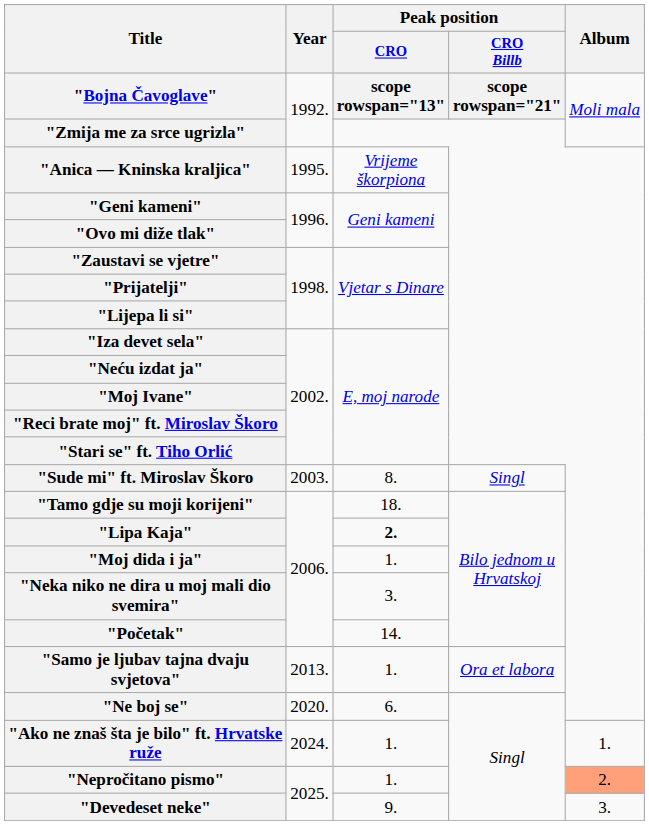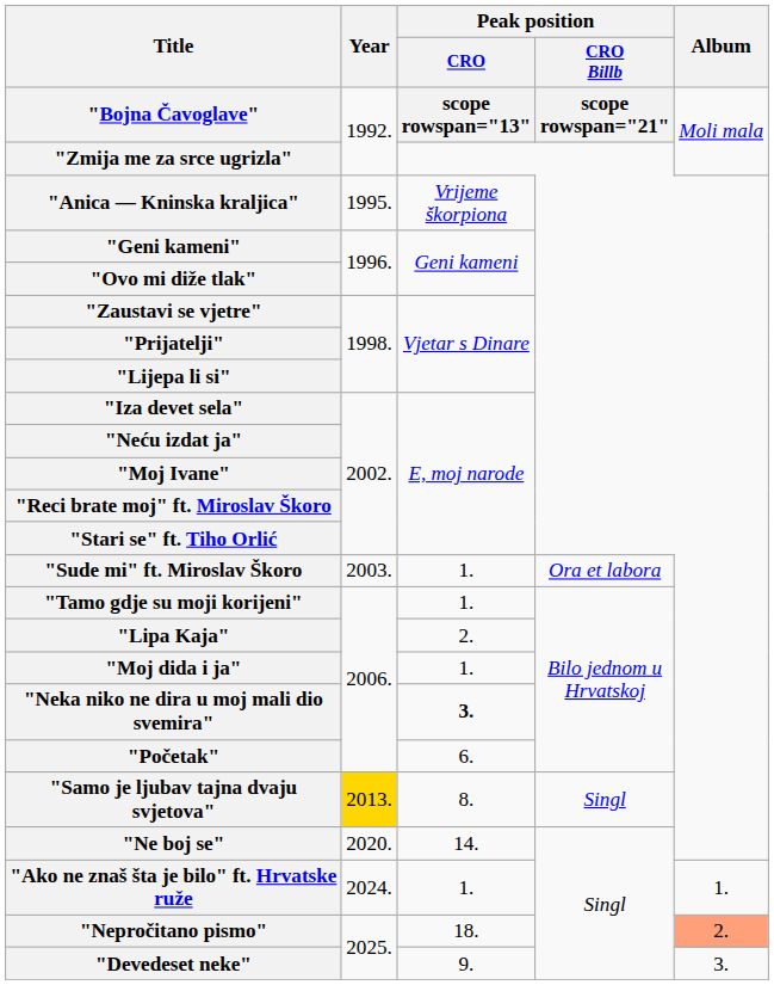"Sude mi" ft. Miroslav Škoro | Peak position / CRO: 8. -> 1.
"Sude mi" ft. Miroslav Škoro | Peak position / CRO Billb: Singl -> Ora et labora
"Tamo gdje su moji korijeni" | Peak position / CRO: 18. -> 1.
"Lipa Kaja" | Peak position / CRO: bold -> normal
"Neka niko ne dira u moj mali dio svemira" | Peak position / CRO: normal -> bold
"Početak" | Peak position / CRO: 14. -> 6.
"Samo je ljubav tajna dvaju svjetova" | Year: no background -> gold background
"Samo je ljubav tajna dvaju svjetova" | Peak position / CRO: 1. -> 8.
"Samo je ljubav tajna dvaju svjetova" | Peak position / CRO Billb: Ora et labora -> Singl
"Ne boj se" | Peak position / CRO: 6. -> 14.
"Nepročitano pismo" | Peak position / CRO: 1. -> 18.
